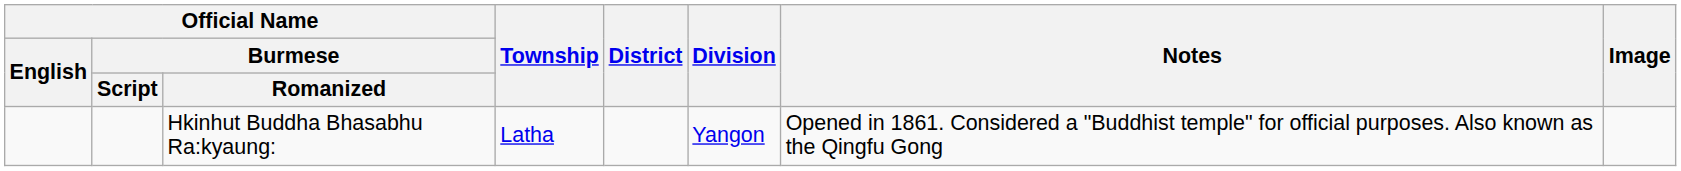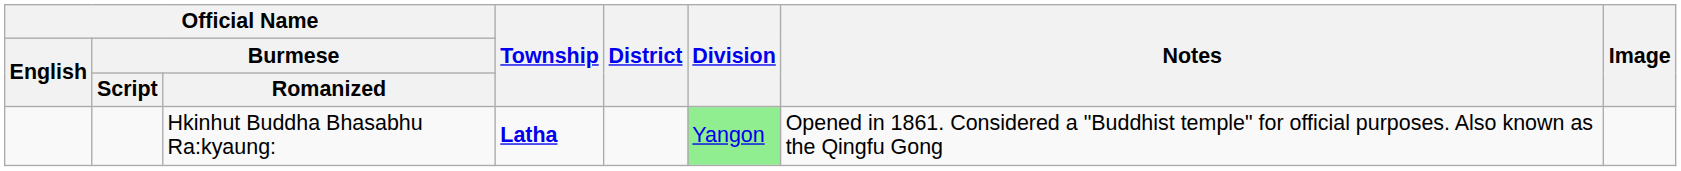Hkinhut Buddha Bhasabhu Ra:kyaung: | Township: normal -> bold
Hkinhut Buddha Bhasabhu Ra:kyaung: | Division: no background -> lightgreen background
